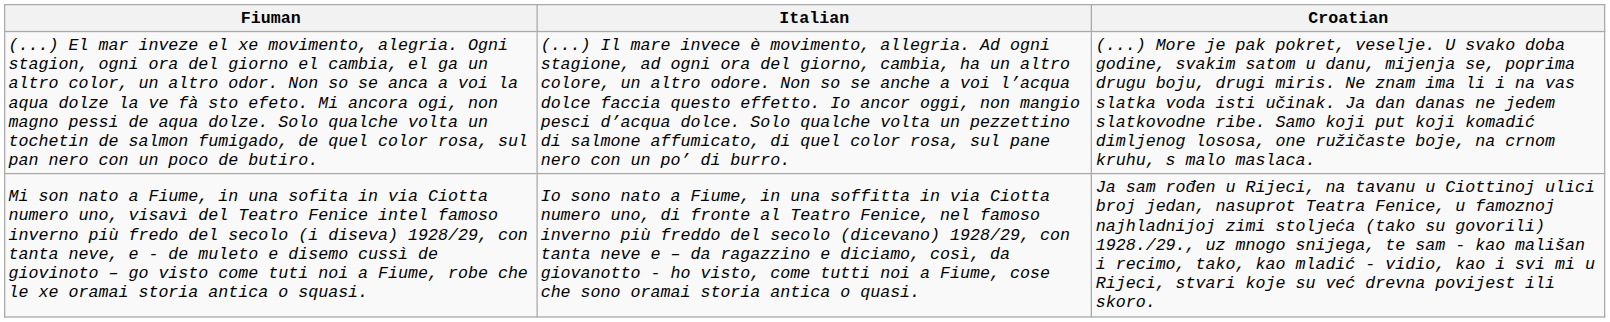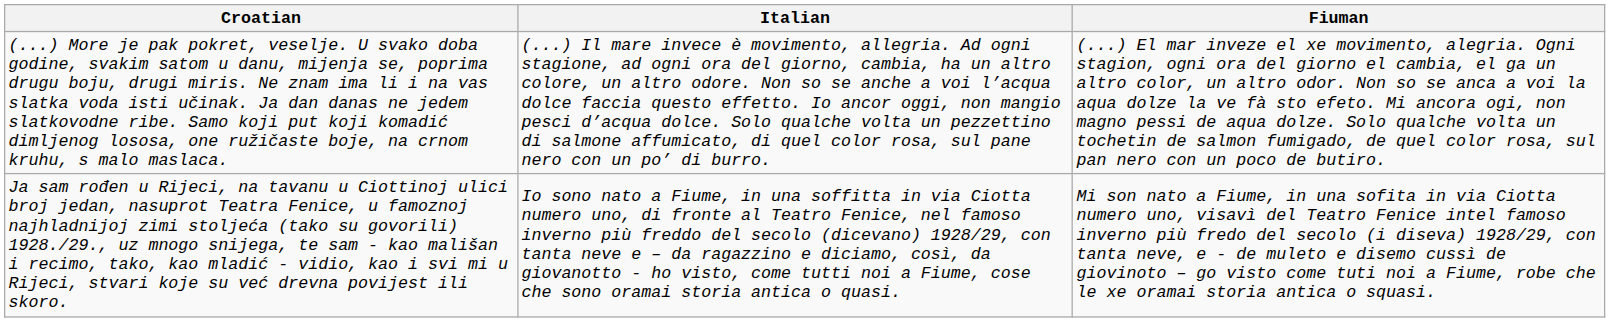columns swapped: Fiuman <-> Croatian
